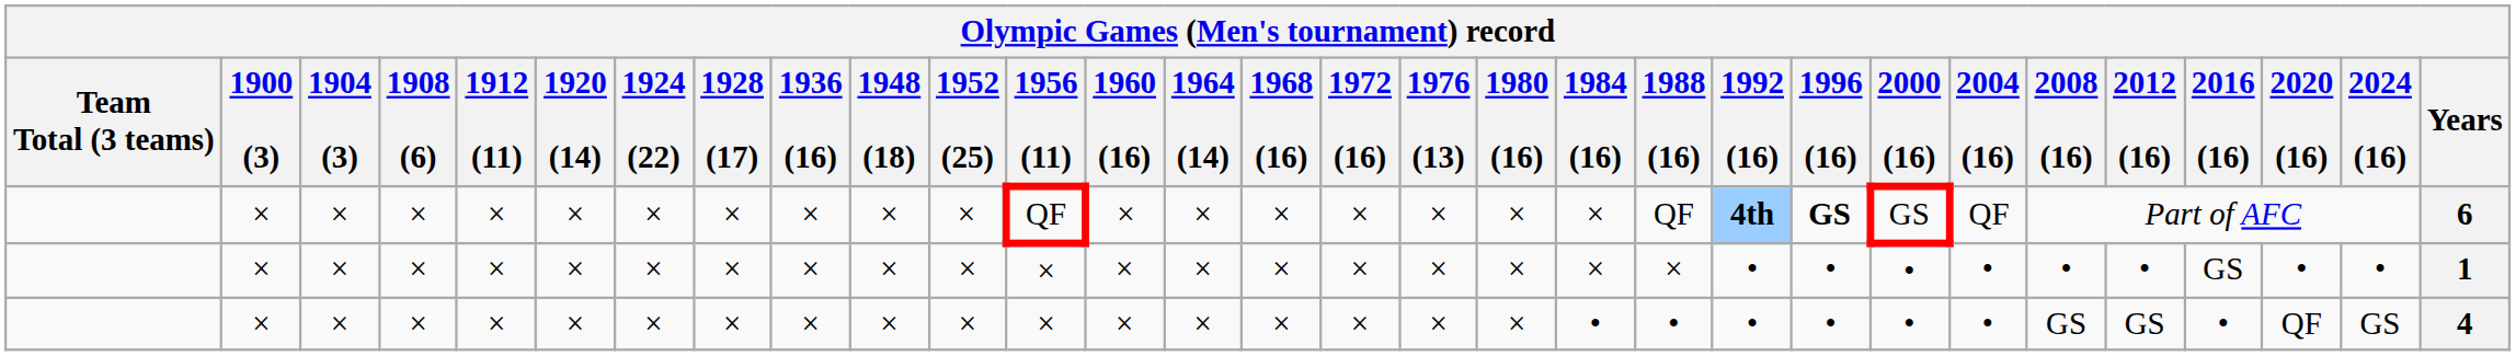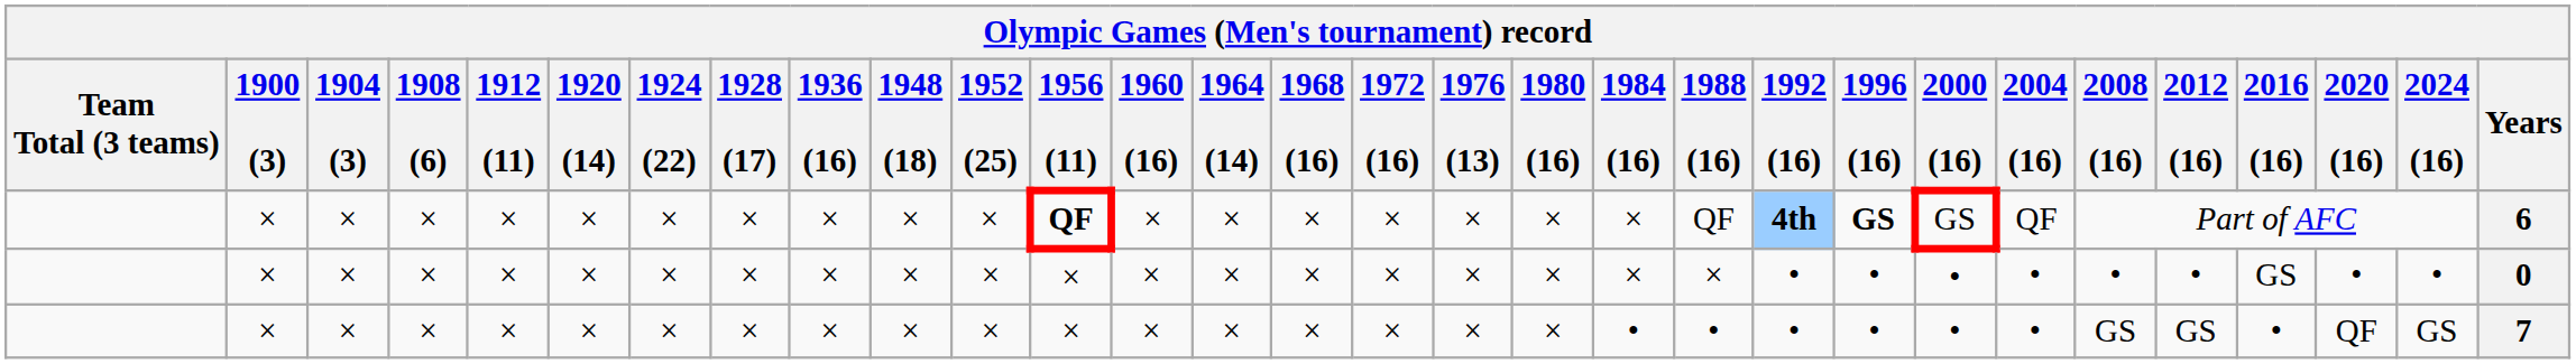row 3 | 1956 (11): normal -> bold
row 4 | Years: 1 -> 0
row 5 | Years: 4 -> 7
